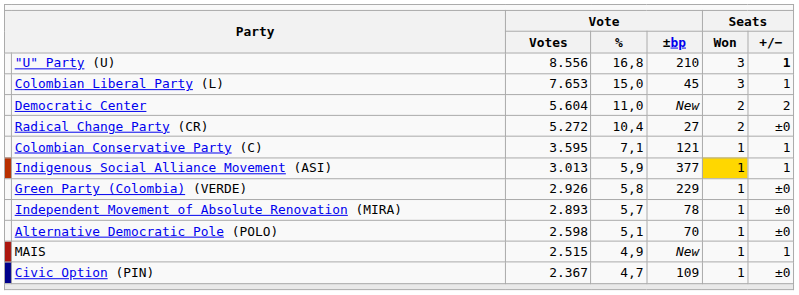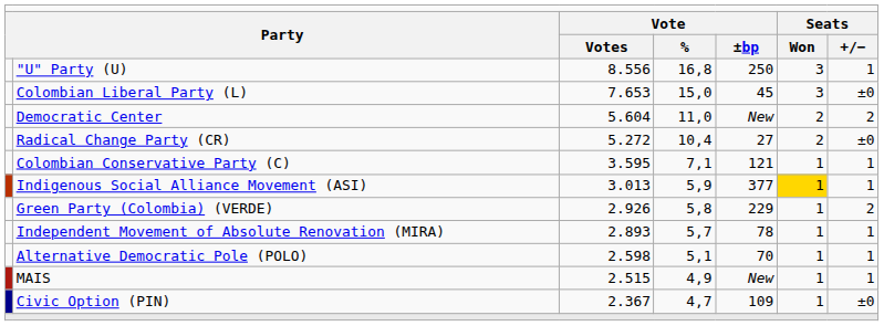"U" Party (U) | column 5: 210 -> 250
"U" Party (U) | column 7: bold -> normal
Colombian Liberal Party (L) | column 7: 1 -> ±0
Green Party (Colombia) (VERDE) | column 7: ±0 -> 2
Independent Movement of Absolute Renovation (MIRA) | column 7: ±0 -> 1
Alternative Democratic Pole (POLO) | column 7: ±0 -> 1
